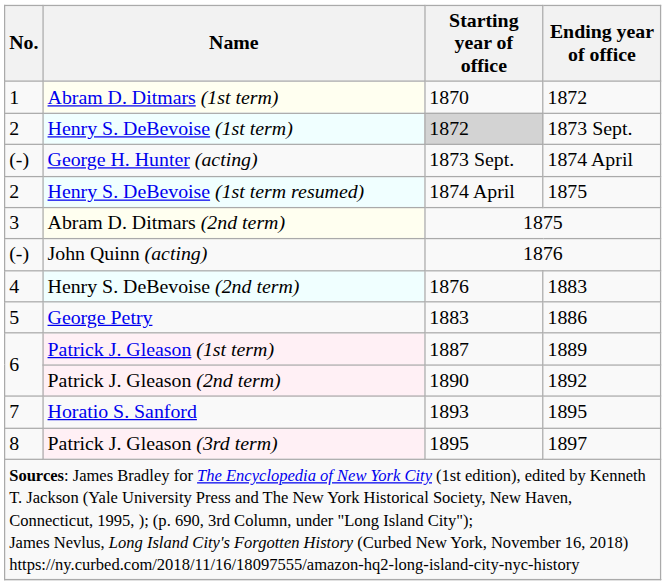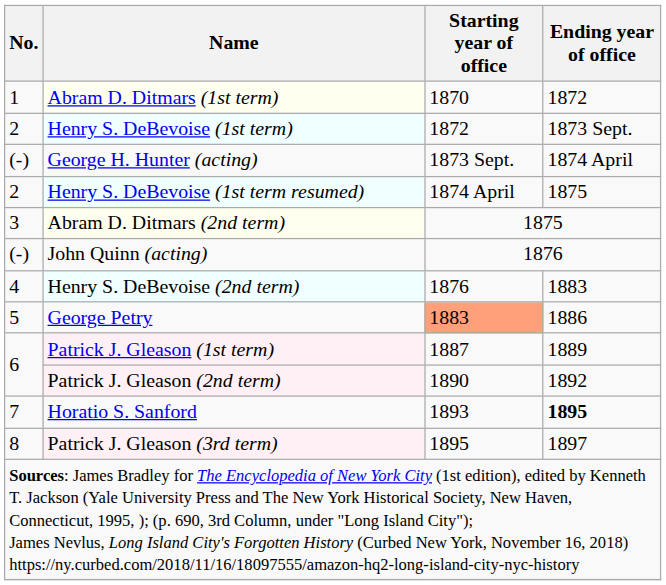Henry S. DeBevoise (1st term) | Starting year of office: lightgrey background -> no background
George Petry | Starting year of office: no background -> lightsalmon background
Horatio S. Sanford | Ending year of office: normal -> bold
